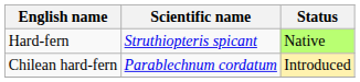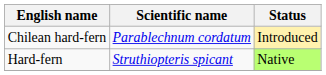rows swapped: Chilean hard-fern <-> Hard-fern
